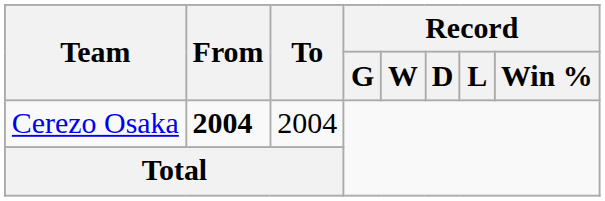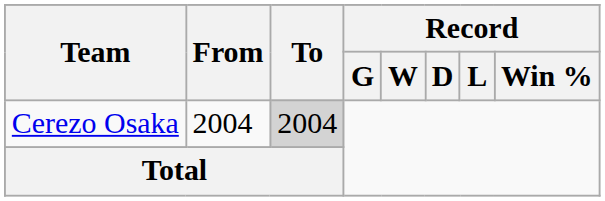Cerezo Osaka | From: bold -> normal
Cerezo Osaka | To: no background -> lightgrey background
